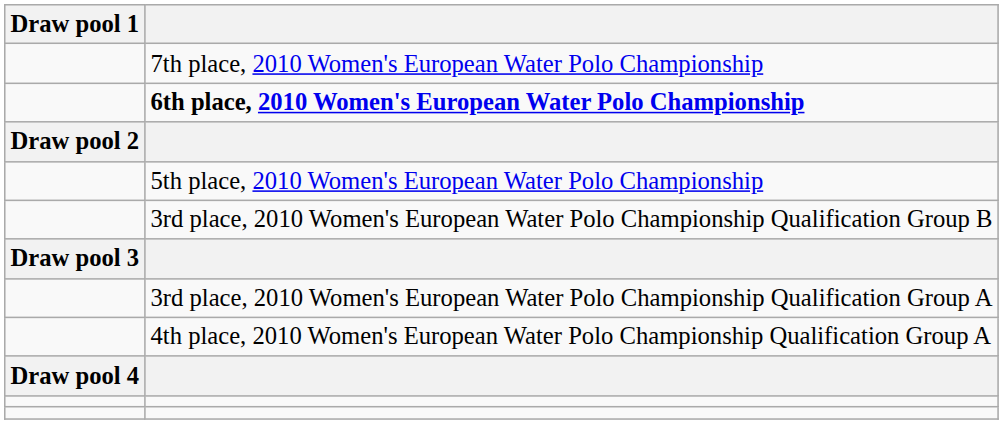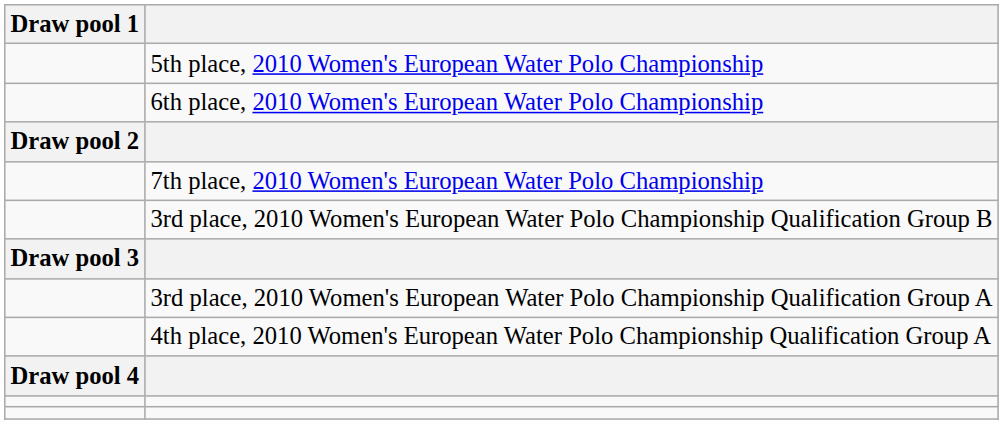row 2 | column 2: 7th place, 2010 Women's European Water Polo Championship -> 5th place, 2010 Women's European Water Polo Championship
row 3 | column 2: bold -> normal
row 5 | column 2: 5th place, 2010 Women's European Water Polo Championship -> 7th place, 2010 Women's European Water Polo Championship
